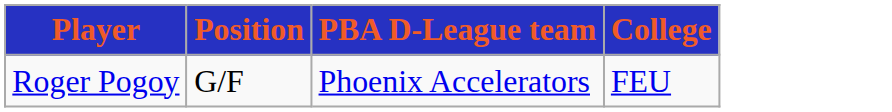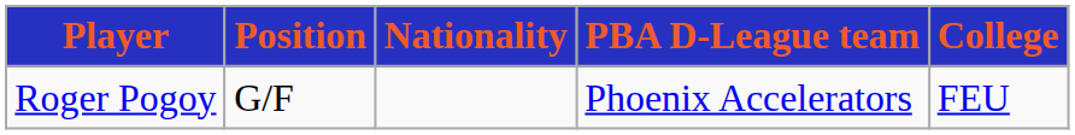+ column: Nationality
